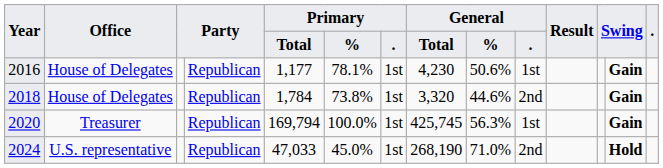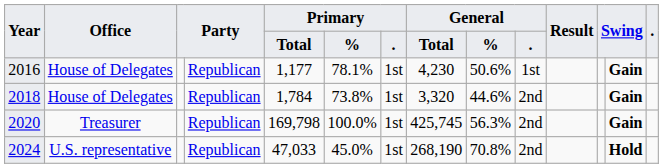2020 | Primary / Total: 169,794 -> 169,798
2020 | General / .: 1st -> 2nd
2024 | General / %: 71.0% -> 70.8%
